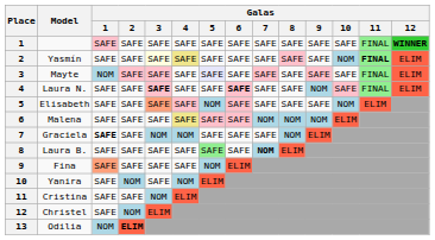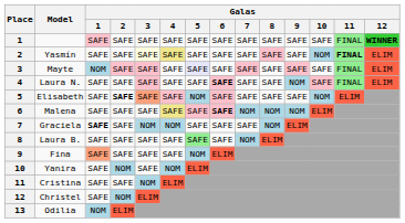Laura N. | Galas / 3: bold -> normal
Elisabeth | Galas / 2: normal -> bold
Malena | Galas / 6: normal -> bold
Laura B. | Galas / 7: bold -> normal
Odilia | Galas / 2: bold -> normal
